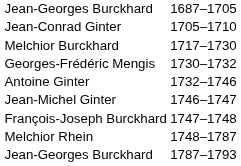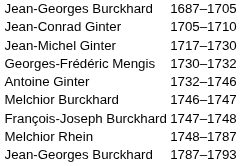row 3 | column 1: Melchior Burckhard -> Jean-Michel Ginter
row 6 | column 1: Jean-Michel Ginter -> Melchior Burckhard
